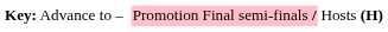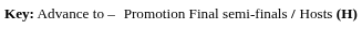Key: Advance to – | column 2: pink background -> no background
